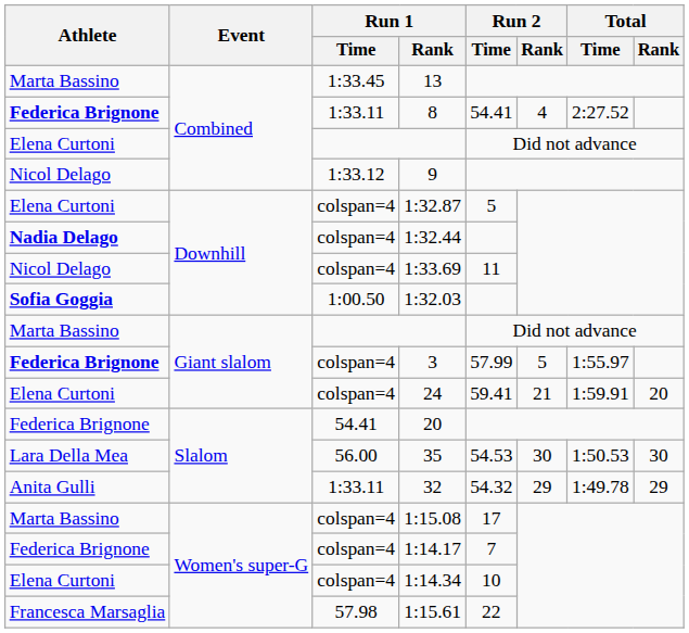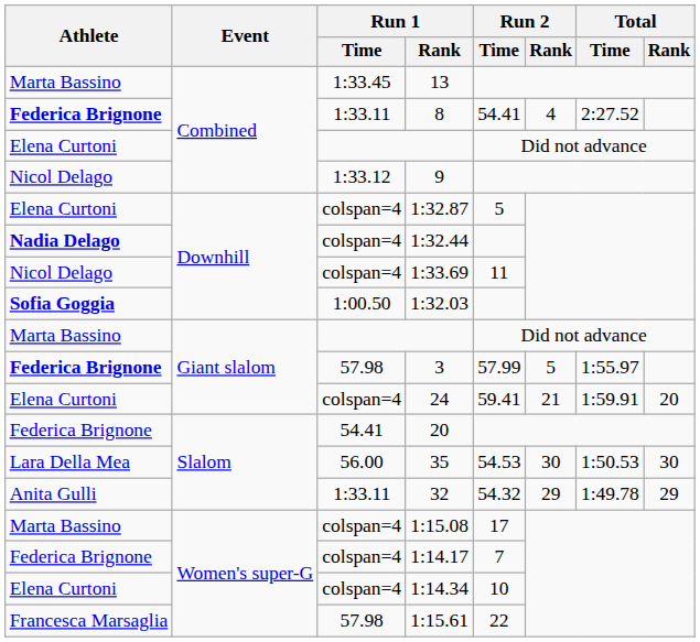3 | Run 1 / Time: colspan=4 -> 57.98
